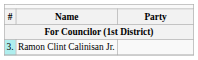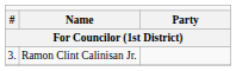Ramon Clint Calinisan Jr. | column 1: paleturquoise background -> no background
